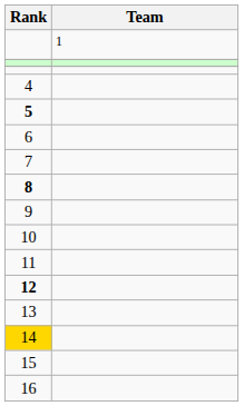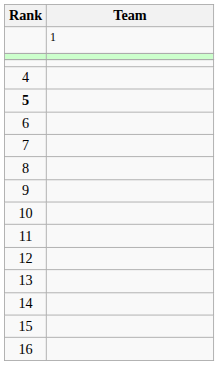row 9 | Rank: bold -> normal
row 13 | Rank: bold -> normal
row 15 | Rank: gold background -> no background
